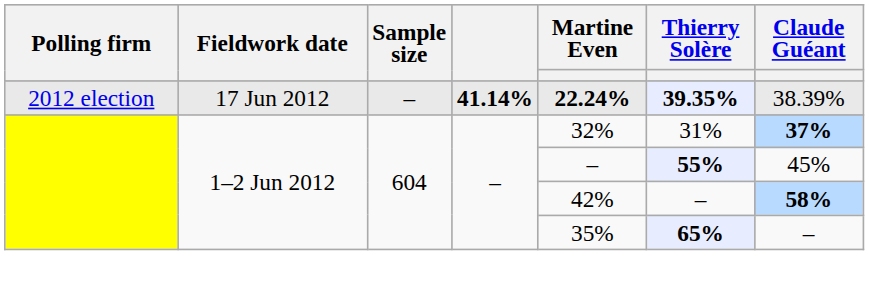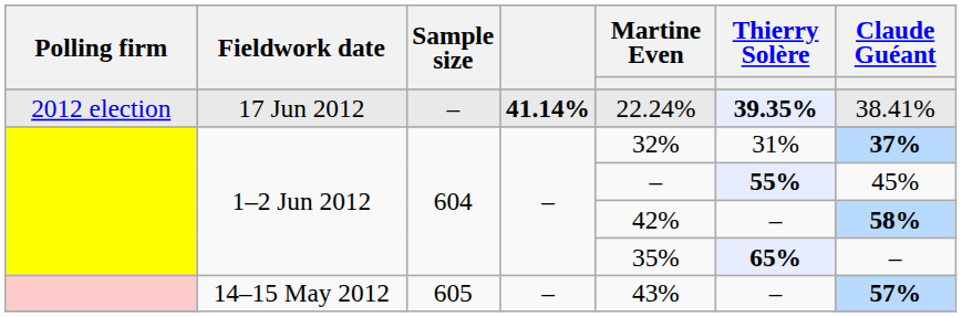17 Jun 2012 | Martine Even: bold -> normal
17 Jun 2012 | Claude Guéant: 38.39% -> 38.41%
+ row: 14–15 May 2012 | 605 | – | 43% | – | 57%
